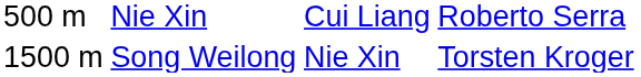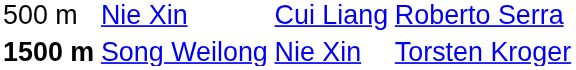Song Weilong | column 1: normal -> bold
